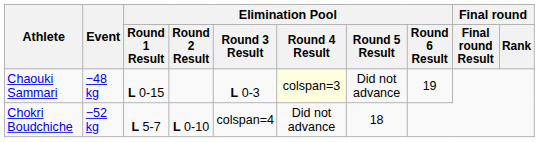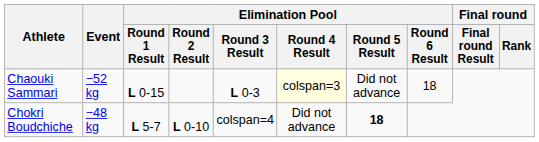Chaouki Sammari | Event: −48 kg -> −52 kg
Chaouki Sammari | Elimination Pool / Round 6 Result: 19 -> 18
Chokri Boudchiche | Event: −52 kg -> −48 kg
Chokri Boudchiche | Elimination Pool / Round 5 Result: normal -> bold
